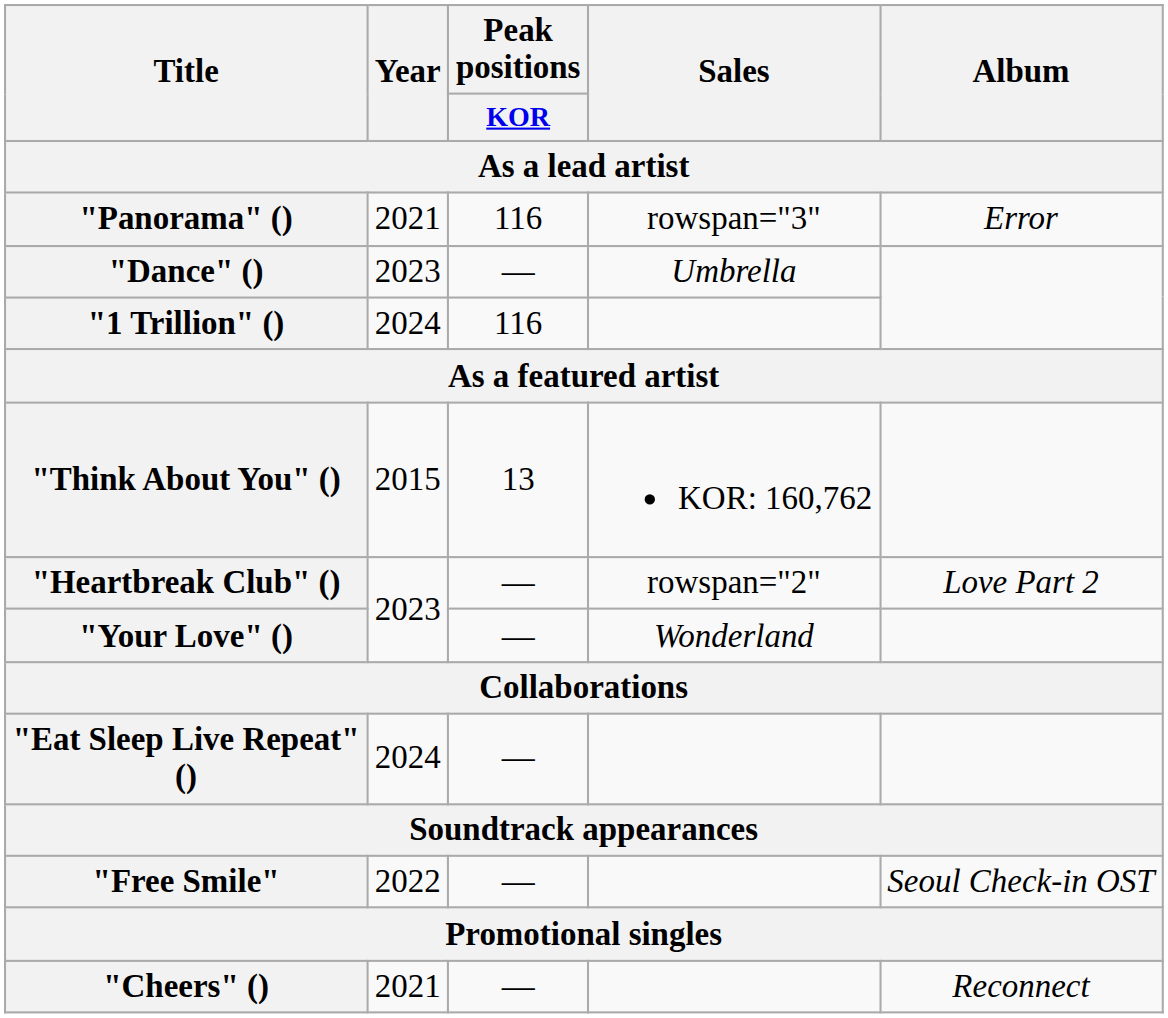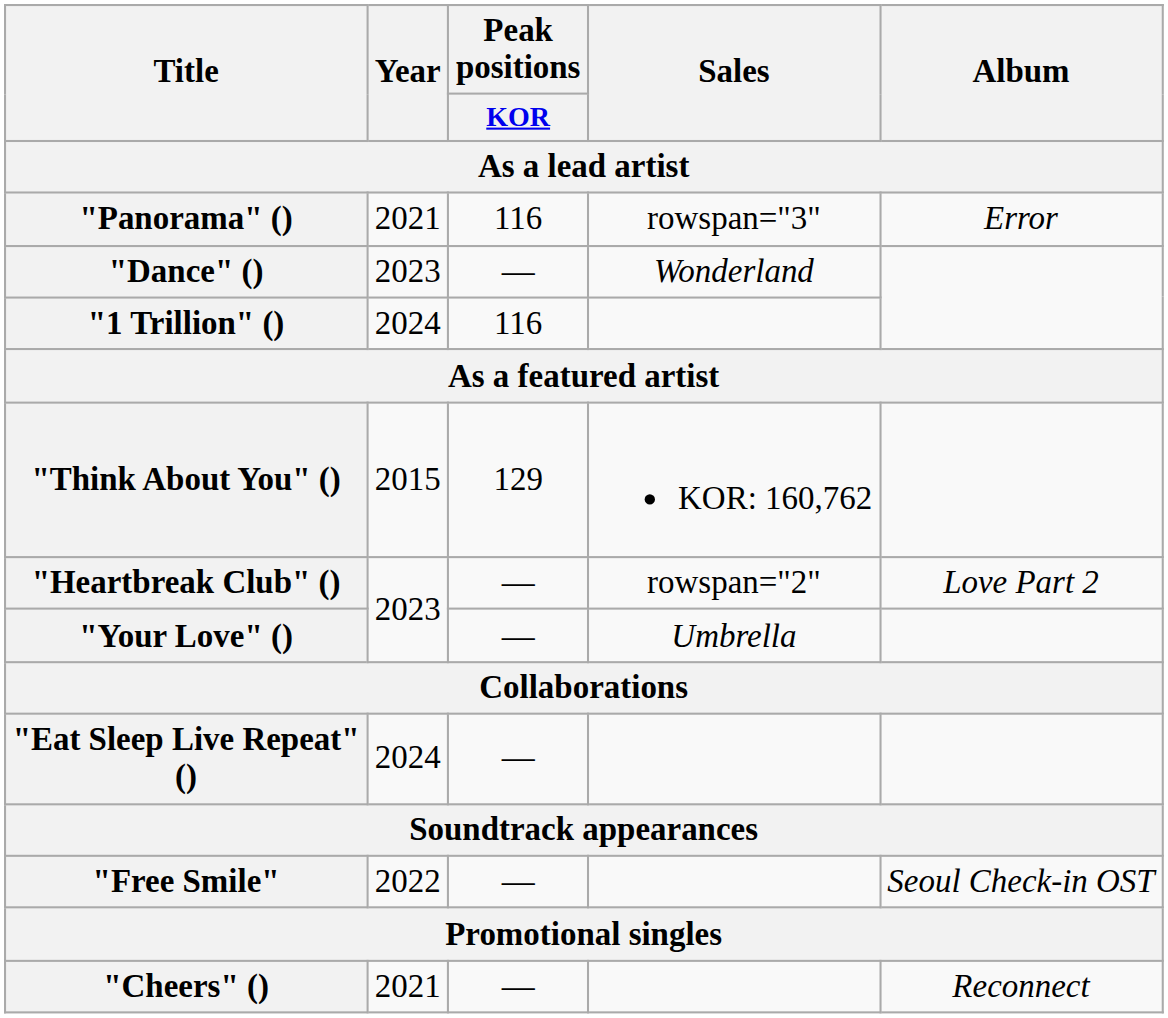"Dance" () | Sales: Umbrella -> Wonderland
"Think About You" () | Peak positions / KOR: 13 -> 129
"Your Love" () | Sales: Wonderland -> Umbrella
